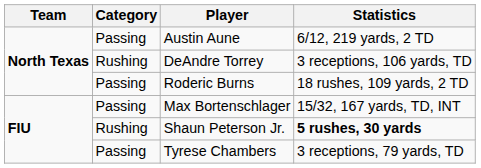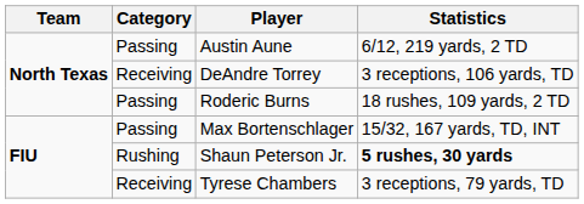DeAndre Torrey | Category: Rushing -> Receiving
Tyrese Chambers | Category: Passing -> Receiving
